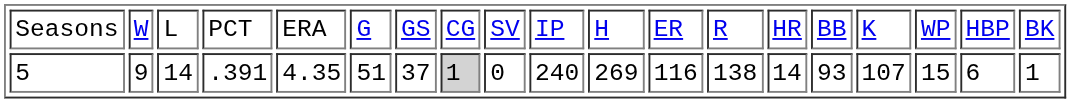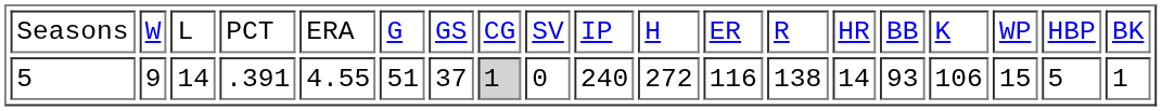row 2 | column 5: 4.35 -> 4.55
row 2 | column 11: 269 -> 272
row 2 | column 16: 107 -> 106
row 2 | column 18: 6 -> 5
